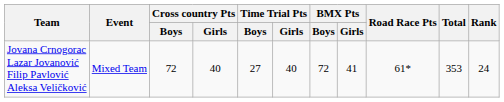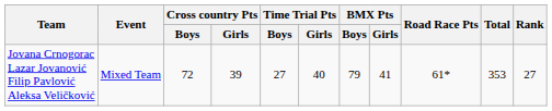row 3 | Cross country Pts / Girls: 40 -> 39
row 3 | BMX Pts / Boys: 72 -> 79
row 3 | Rank: 24 -> 27
